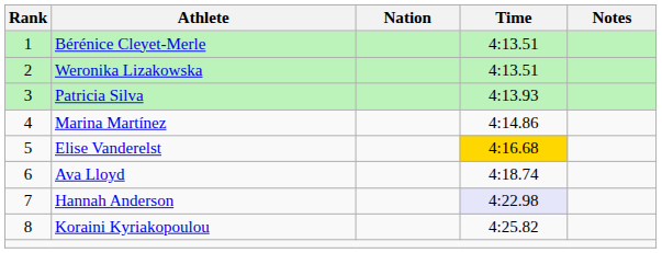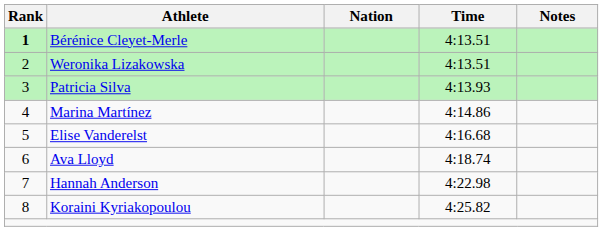Bérénice Cleyet-Merle | Rank: normal -> bold
Elise Vanderelst | Time: gold background -> no background
Hannah Anderson | Time: lavender background -> no background
